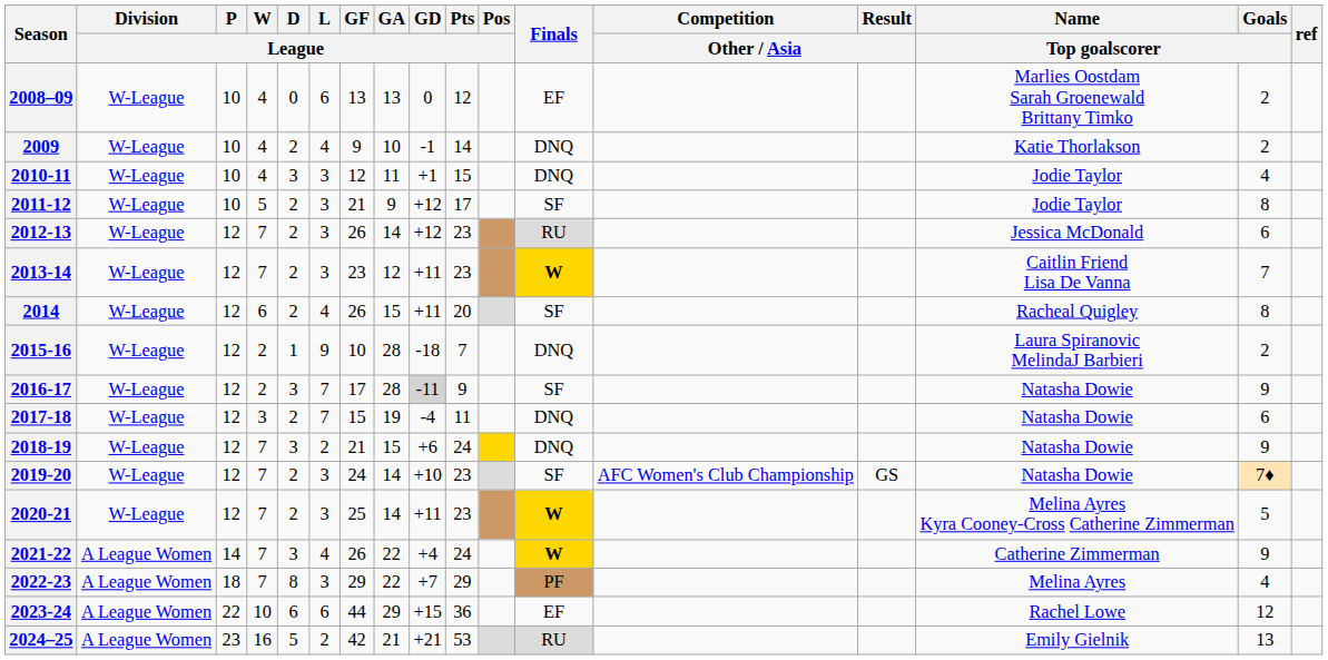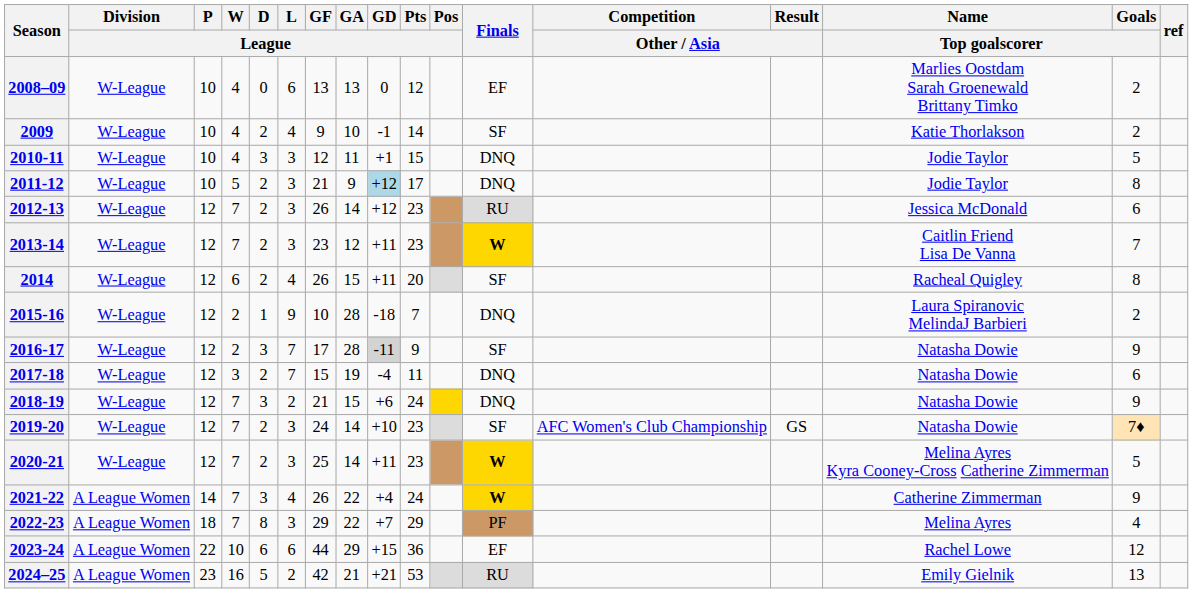2009 | Finals: DNQ -> SF
2010-11 | Goals / Top goalscorer: 4 -> 5
2011-12 | GD / League: no background -> lightblue background
2011-12 | Finals: SF -> DNQ
